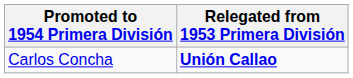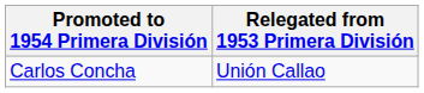Carlos Concha | Relegated from 1953 Primera División: bold -> normal
